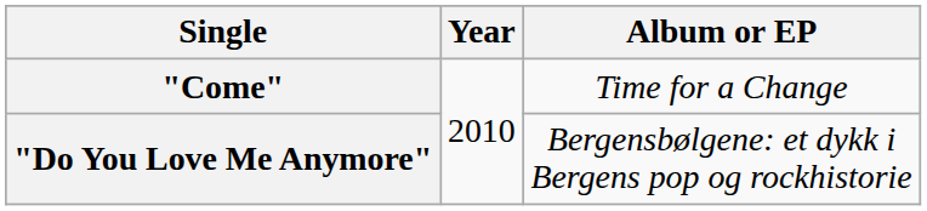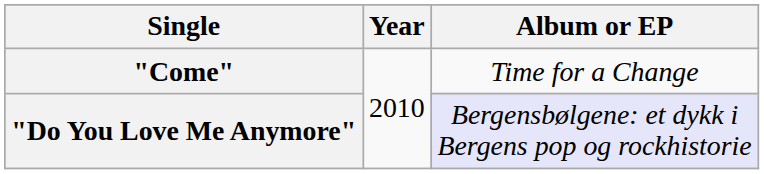"Do You Love Me Anymore" | Album or EP: no background -> lavender background
